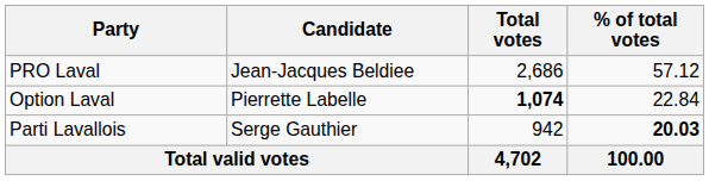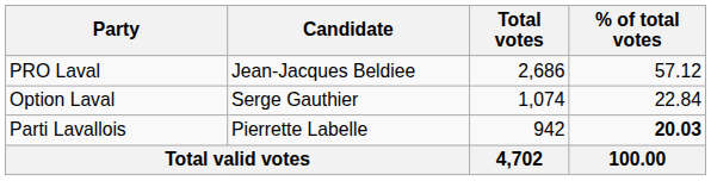Option Laval | Candidate: Pierrette Labelle -> Serge Gauthier
Option Laval | Total votes: bold -> normal
Parti Lavallois | Candidate: Serge Gauthier -> Pierrette Labelle
